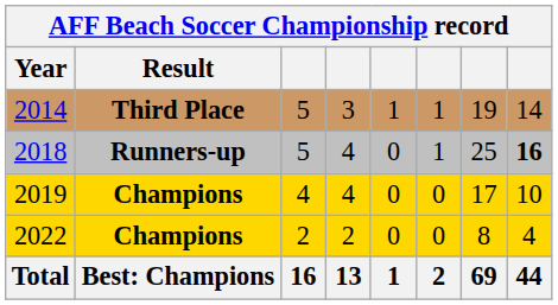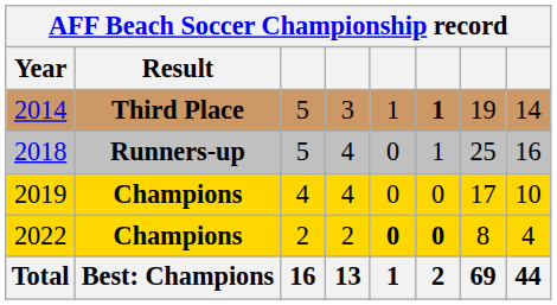2014 | column 6: normal -> bold
2018 | column 8: bold -> normal
2022 | column 5: normal -> bold
2022 | column 6: normal -> bold
